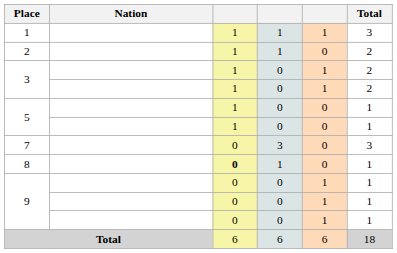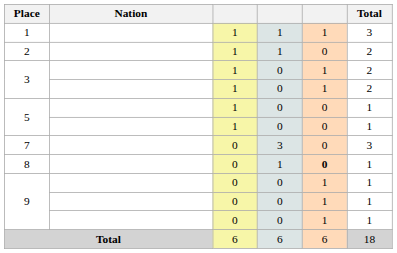8 | column 3: bold -> normal
8 | column 5: normal -> bold
